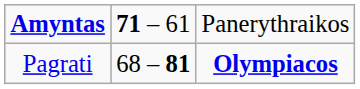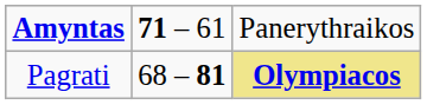Pagrati | column 3: no background -> khaki background
